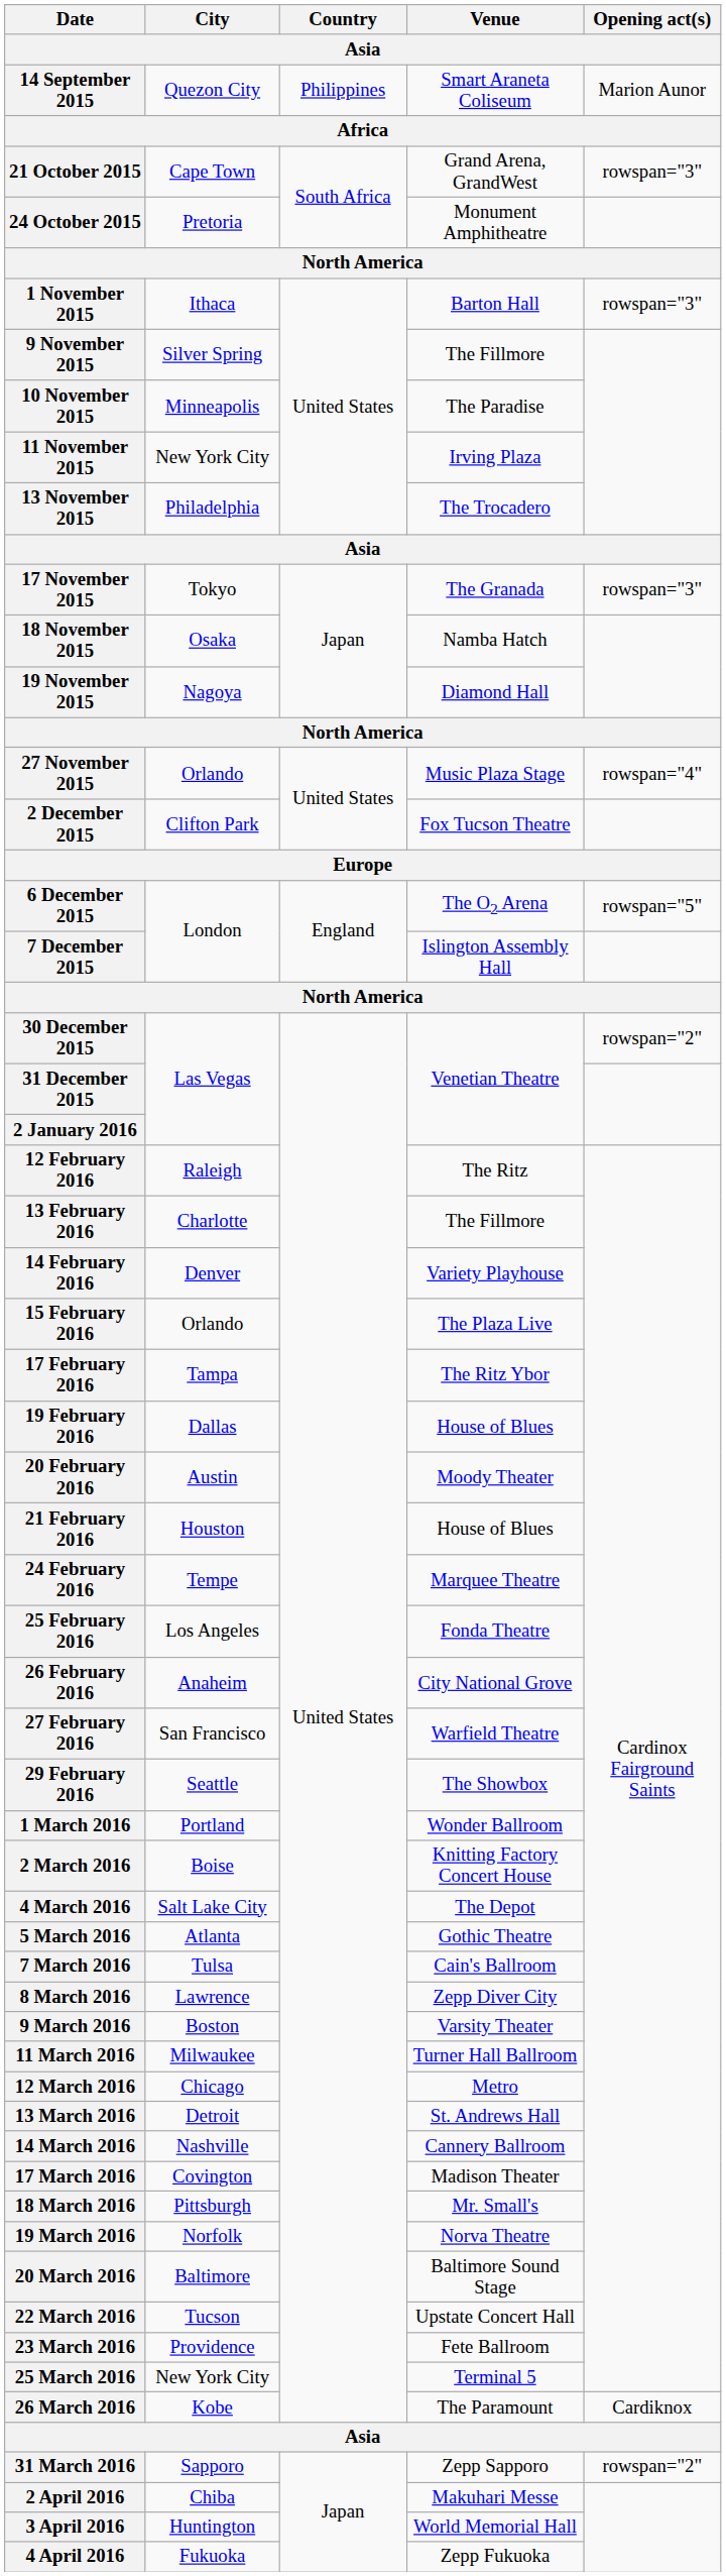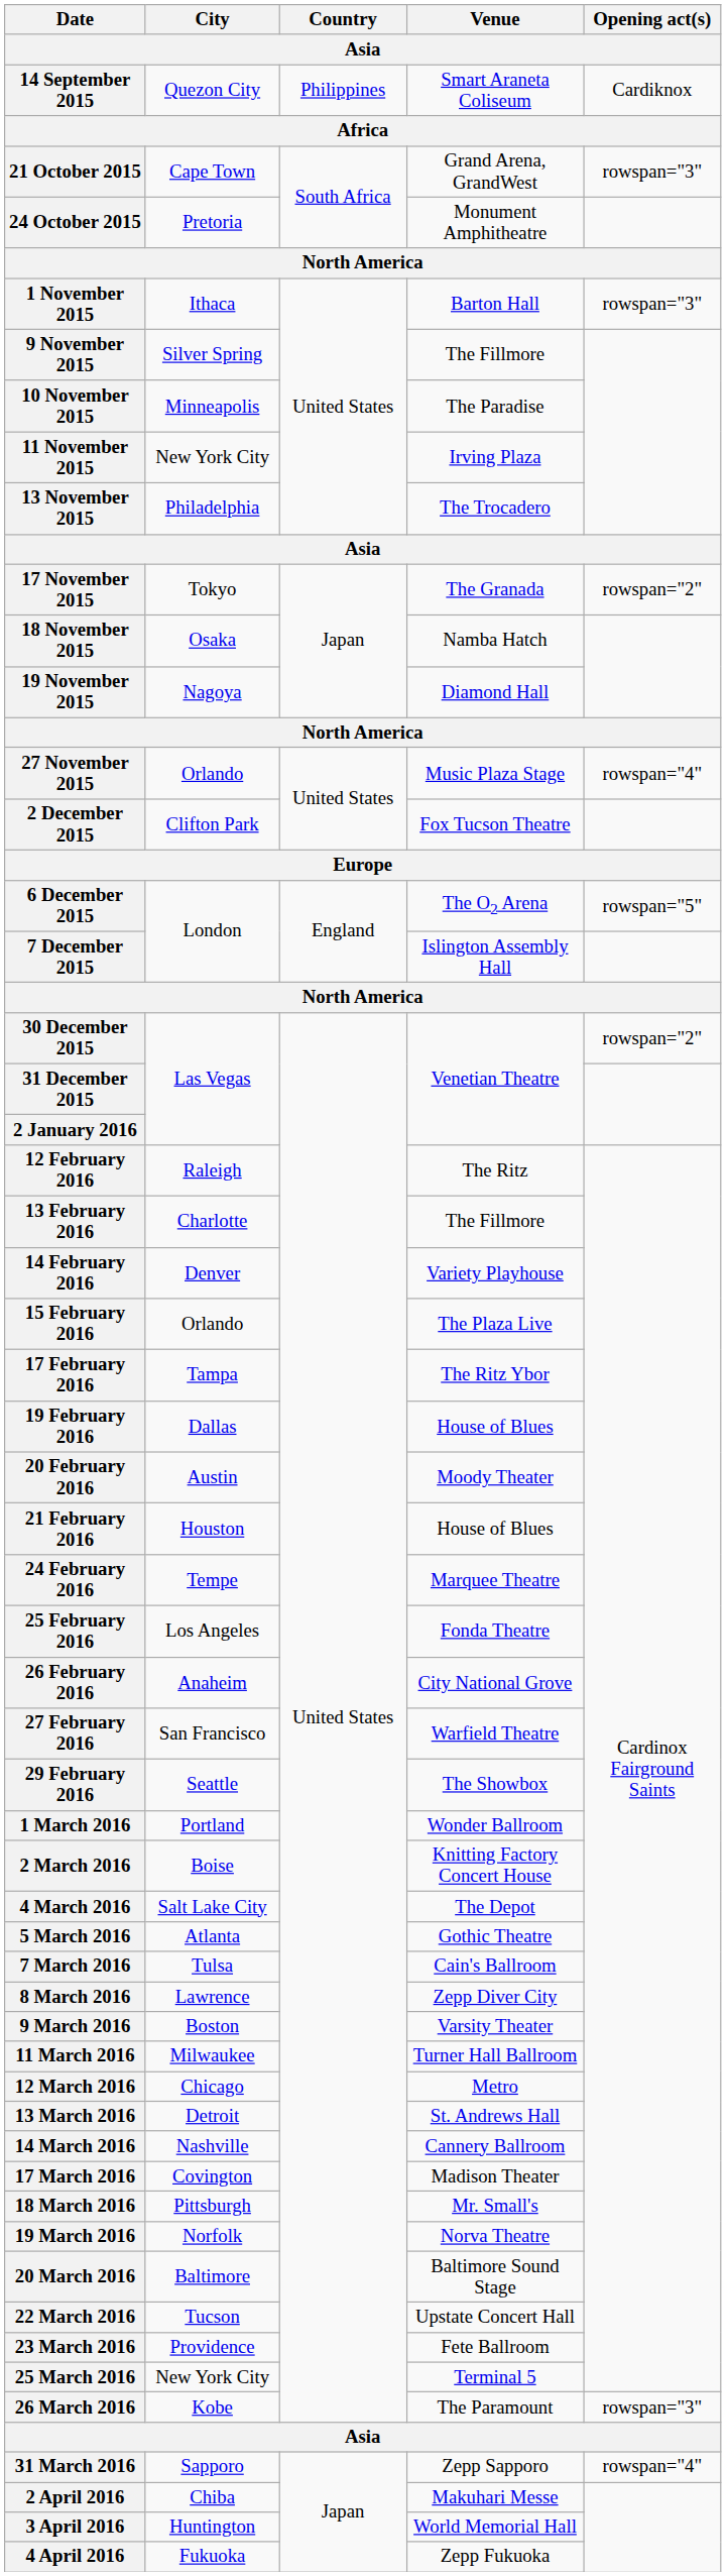14 September 2015 | Opening act(s): Marion Aunor -> Cardiknox
17 November 2015 | Opening act(s): rowspan="3" -> rowspan="2"
26 March 2016 | Opening act(s): Cardiknox -> rowspan="3"
31 March 2016 | Opening act(s): rowspan="2" -> rowspan="4"
